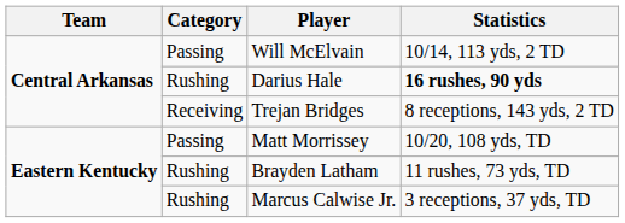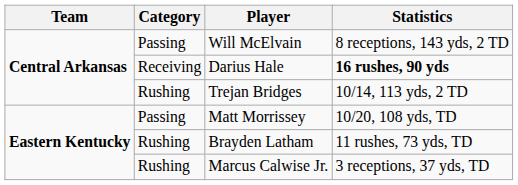Will McElvain | Statistics: 10/14, 113 yds, 2 TD -> 8 receptions, 143 yds, 2 TD
Darius Hale | Category: Rushing -> Receiving
Trejan Bridges | Category: Receiving -> Rushing
Trejan Bridges | Statistics: 8 receptions, 143 yds, 2 TD -> 10/14, 113 yds, 2 TD
